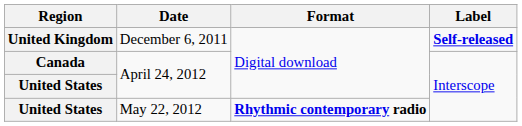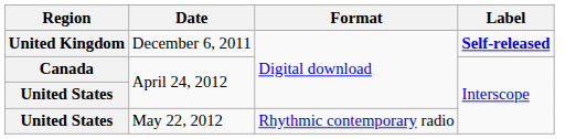United States / May 22, 2012 | Format: bold -> normal
